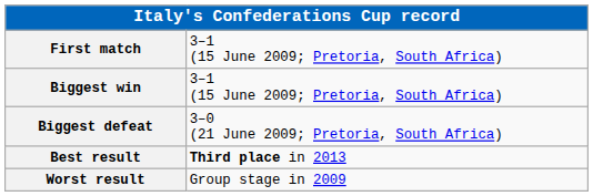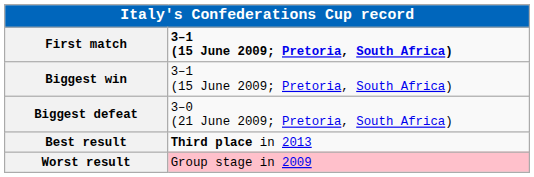First match | column 2: normal -> bold
Worst result | column 2: no background -> pink background
